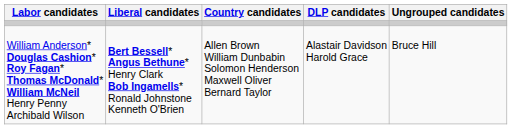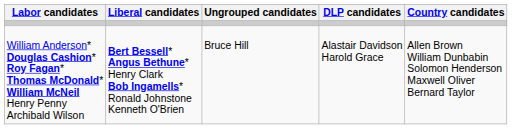columns swapped: Country candidates <-> Ungrouped candidates
